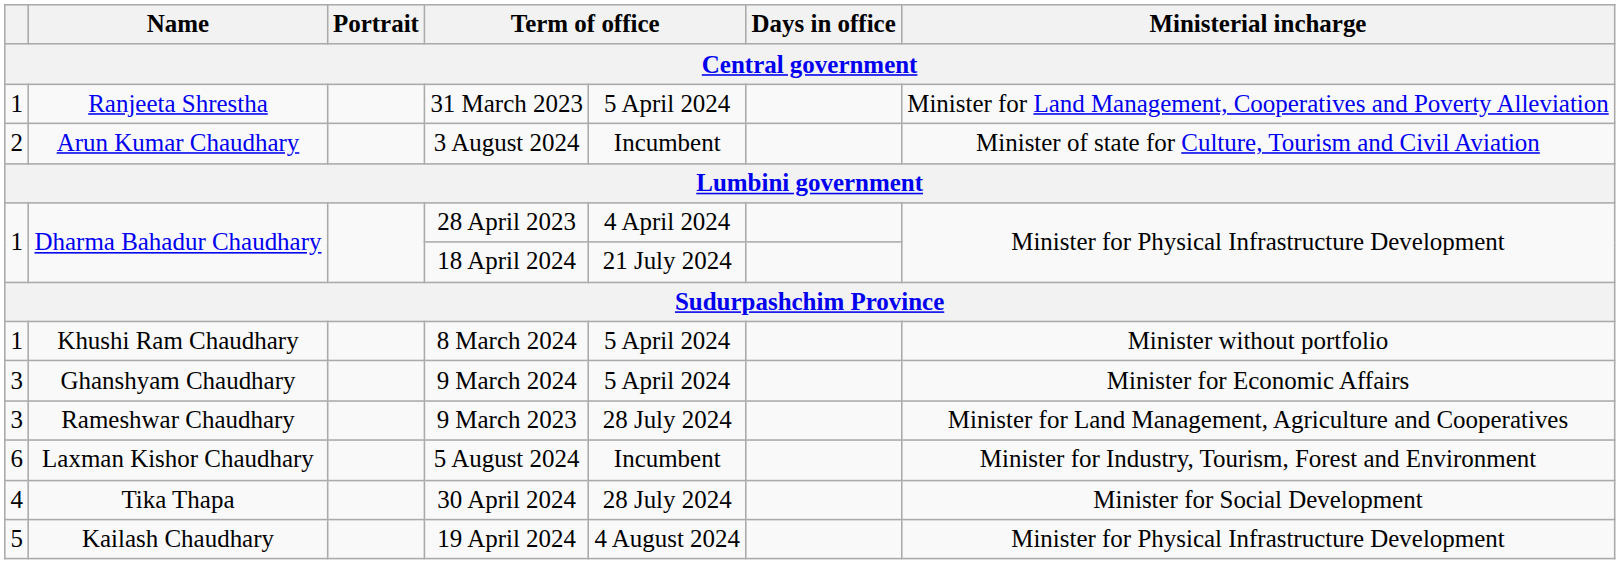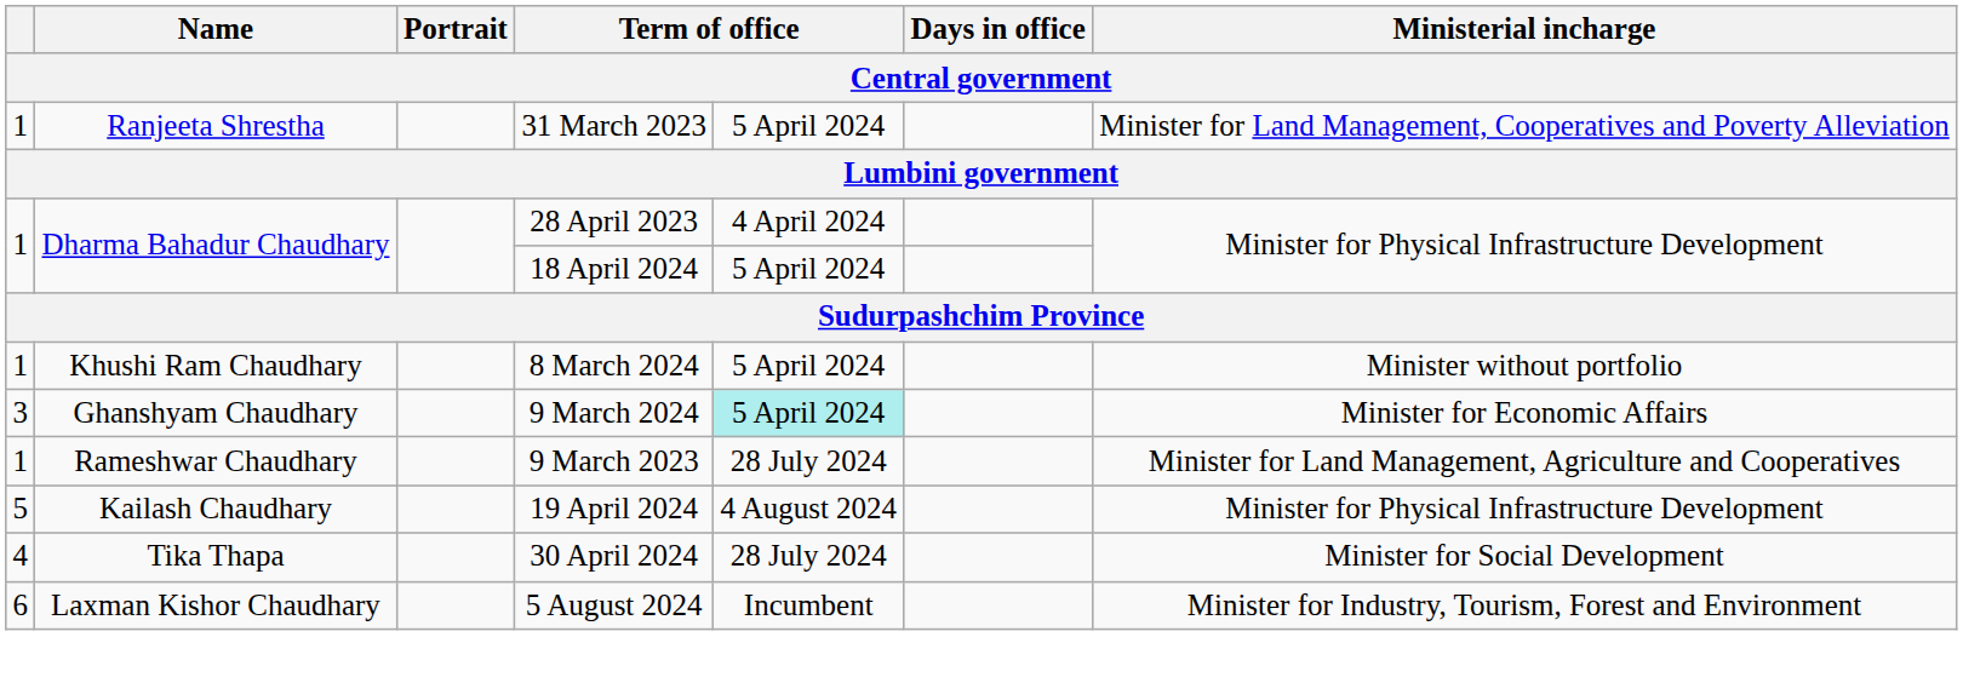- row: 2 | Arun Kumar Chaudhary | 3 August 2024 | Incumbent | Minister of state for Culture, Tourism and Civil Aviation
18 April 2024 | column 5: 21 July 2024 -> 5 April 2024
9 March 2024 | column 5: no background -> paleturquoise background
9 March 2023 | column 1: 3 -> 1
rows swapped: 19 April 2024 <-> 5 August 2024
